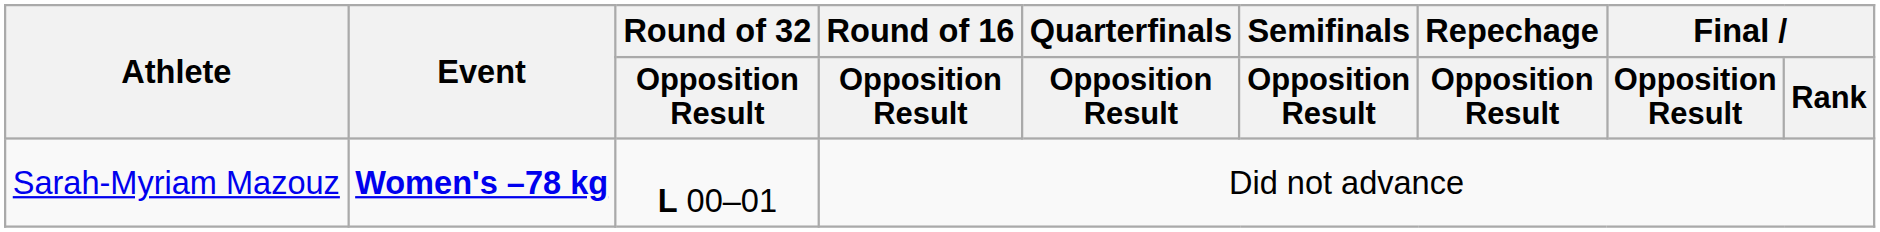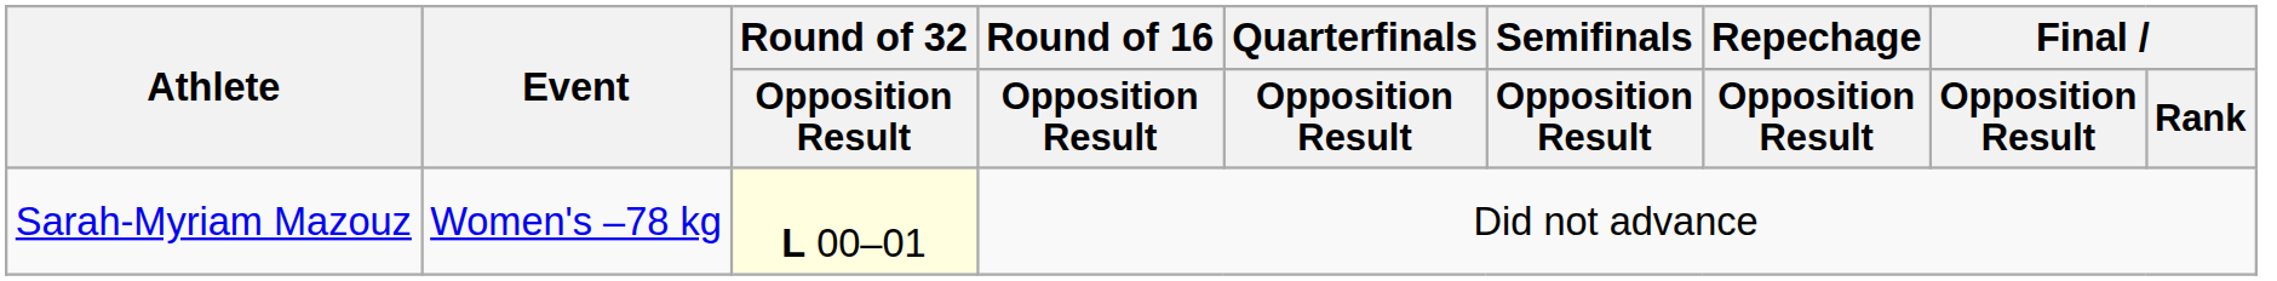Sarah-Myriam Mazouz | Event: bold -> normal
Sarah-Myriam Mazouz | Round of 32 / Opposition Result: no background -> lightyellow background
